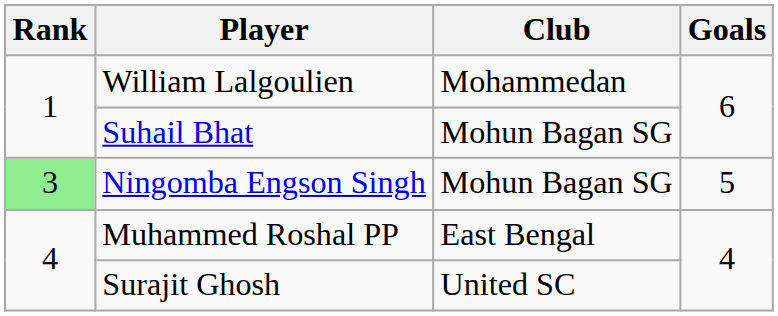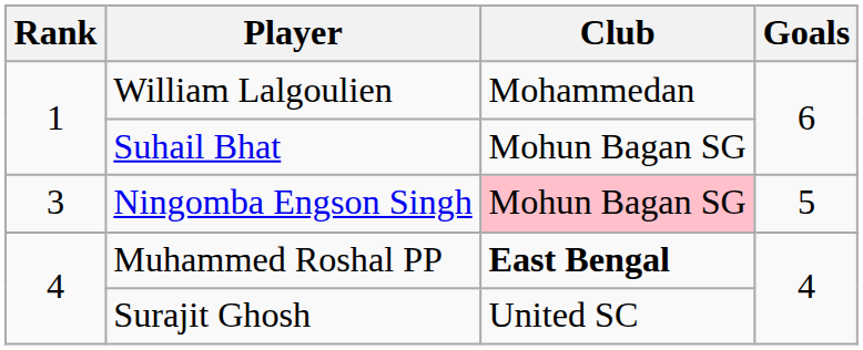Ningomba Engson Singh | Rank: lightgreen background -> no background
Ningomba Engson Singh | Club: no background -> pink background
Muhammed Roshal PP | Club: normal -> bold
